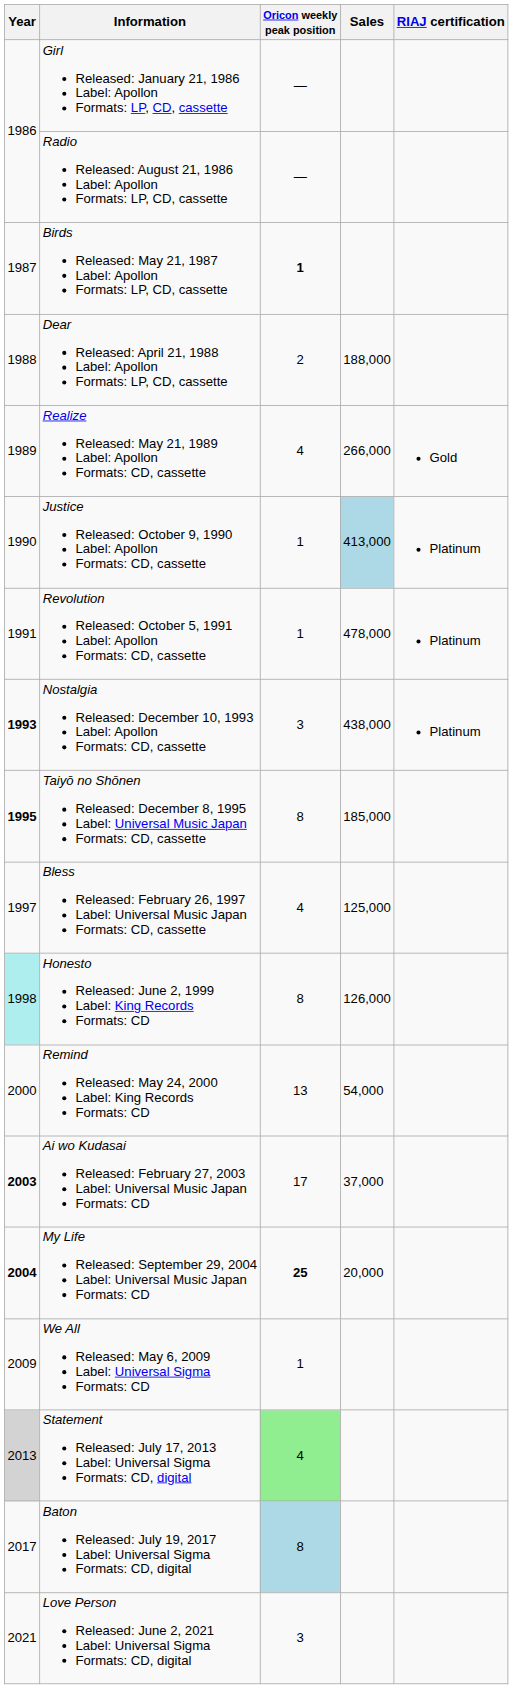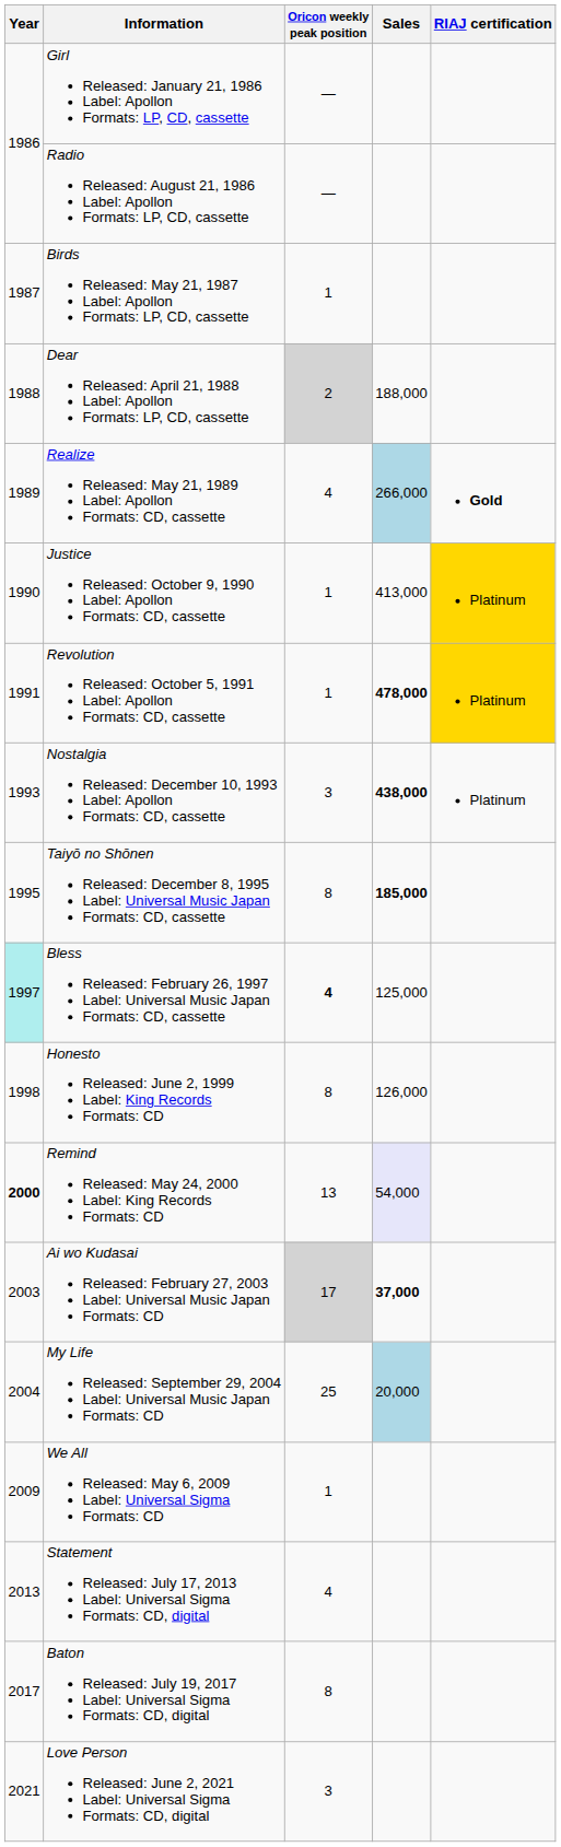row 4 | Oricon weekly peak position: bold -> normal
row 5 | Oricon weekly peak position: no background -> lightgrey background
row 6 | Sales: no background -> lightblue background
row 6 | RIAJ certification: normal -> bold
row 7 | Sales: lightblue background -> no background
row 7 | RIAJ certification: no background -> gold background
row 8 | Sales: normal -> bold
row 8 | RIAJ certification: no background -> gold background
row 9 | Year: bold -> normal
row 9 | Sales: normal -> bold
row 10 | Year: bold -> normal
row 10 | Sales: normal -> bold
row 11 | Year: no background -> paleturquoise background
row 11 | Oricon weekly peak position: normal -> bold
row 12 | Year: paleturquoise background -> no background
row 13 | Year: normal -> bold
row 13 | Sales: no background -> lavender background
row 14 | Year: bold -> normal
row 14 | Oricon weekly peak position: no background -> lightgrey background
row 14 | Sales: normal -> bold
row 15 | Year: bold -> normal
row 15 | Oricon weekly peak position: bold -> normal
row 15 | Sales: no background -> lightblue background
row 17 | Year: lightgrey background -> no background
row 17 | Oricon weekly peak position: lightgreen background -> no background
row 18 | Oricon weekly peak position: lightblue background -> no background
